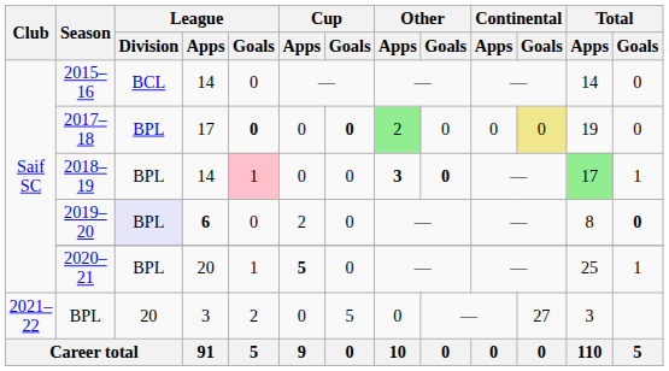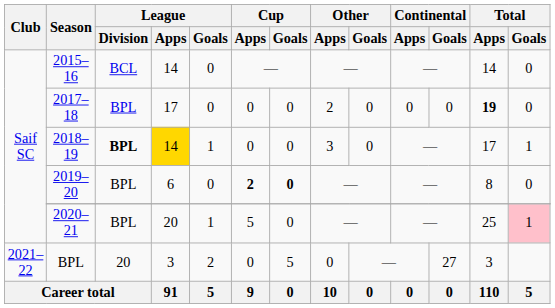2017–18 | League / Goals: bold -> normal
2017–18 | Cup / Goals: bold -> normal
2017–18 | Other / Apps: lightgreen background -> no background
2017–18 | Continental / Goals: khaki background -> no background
2017–18 | Total / Apps: normal -> bold
2018–19 | League / Division: normal -> bold
2018–19 | League / Apps: no background -> gold background
2018–19 | League / Goals: pink background -> no background
2018–19 | Other / Apps: bold -> normal
2018–19 | Other / Goals: bold -> normal
2018–19 | Total / Apps: lightgreen background -> no background
2019–20 | League / Division: lavender background -> no background
2019–20 | League / Apps: bold -> normal
2019–20 | Cup / Apps: normal -> bold
2019–20 | Cup / Goals: normal -> bold
2019–20 | Total / Goals: bold -> normal
2020–21 | Cup / Apps: bold -> normal
2020–21 | Total / Goals: no background -> pink background
